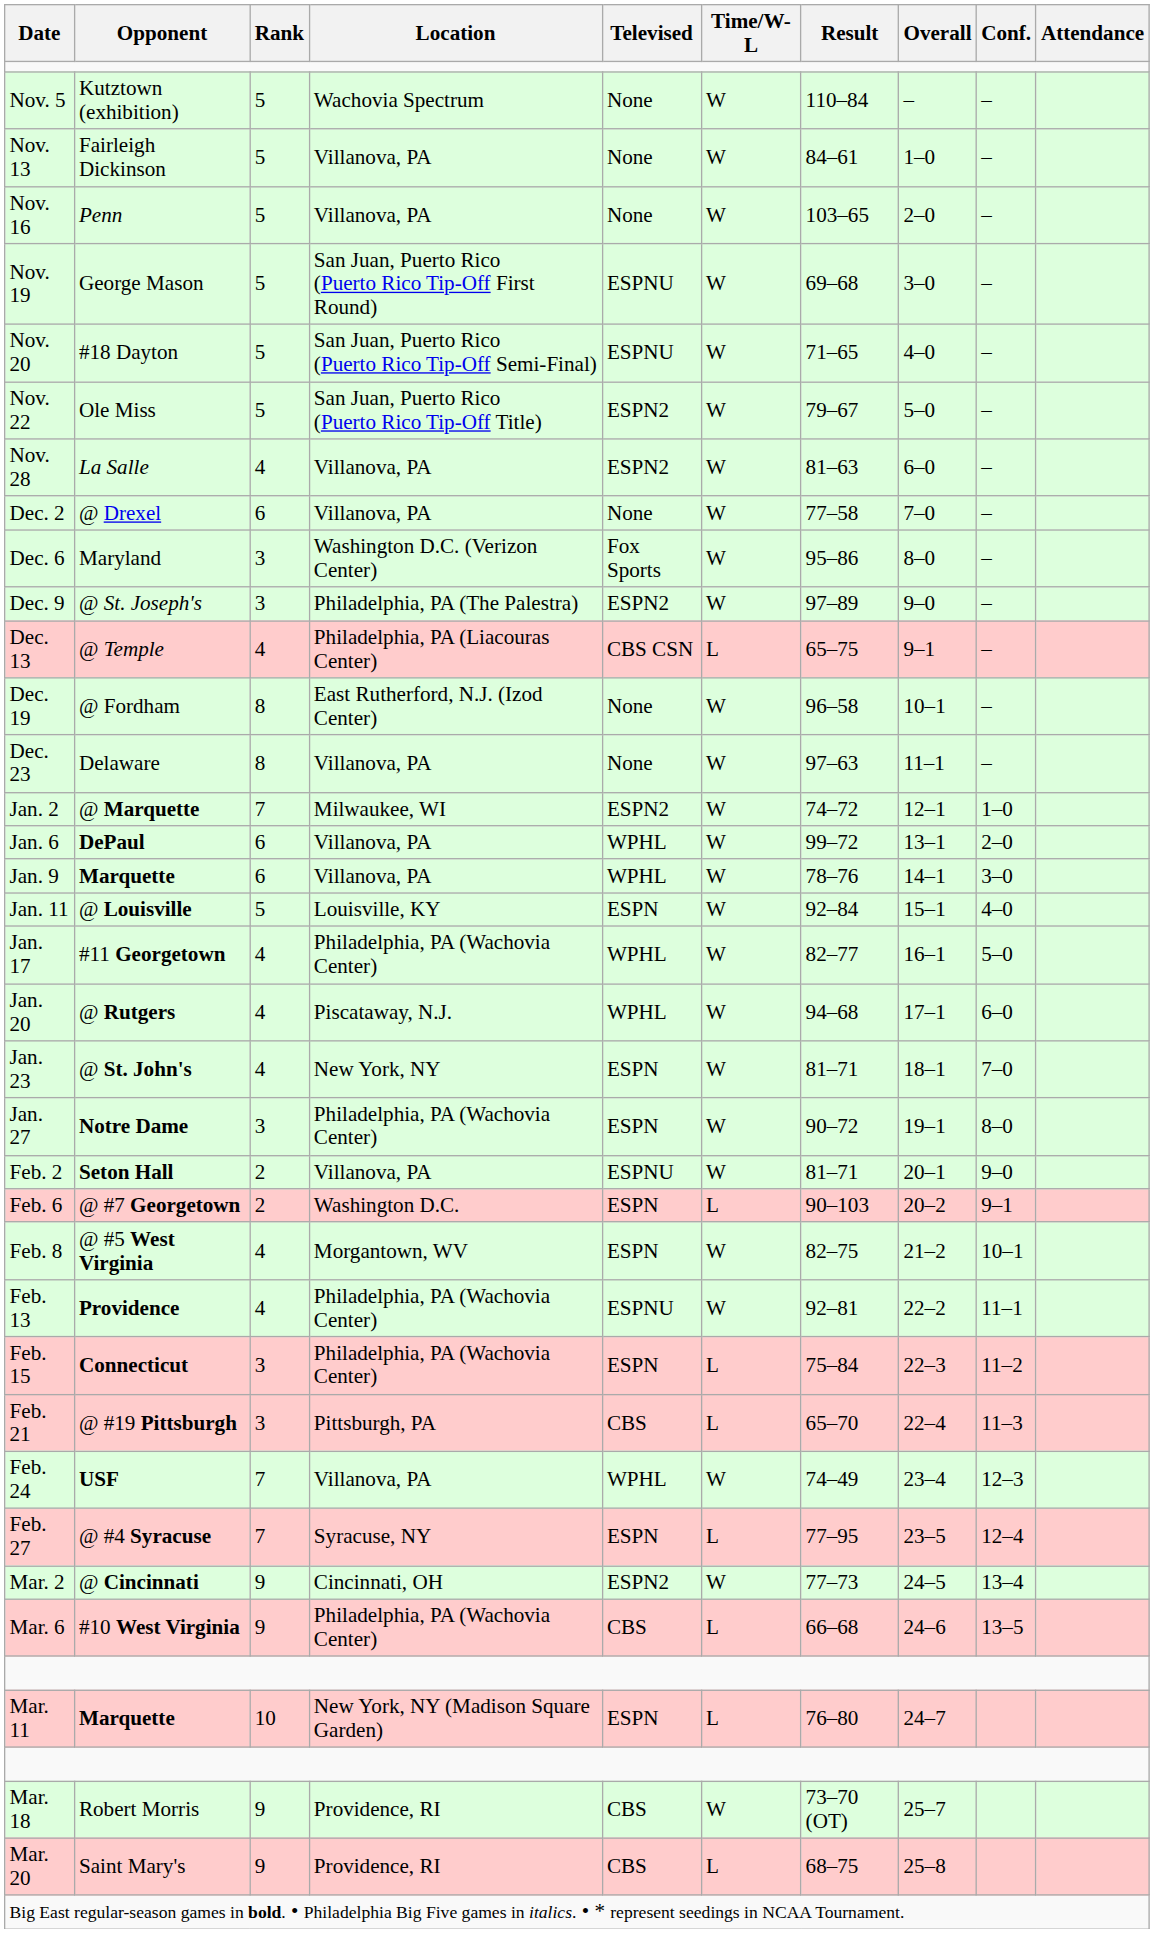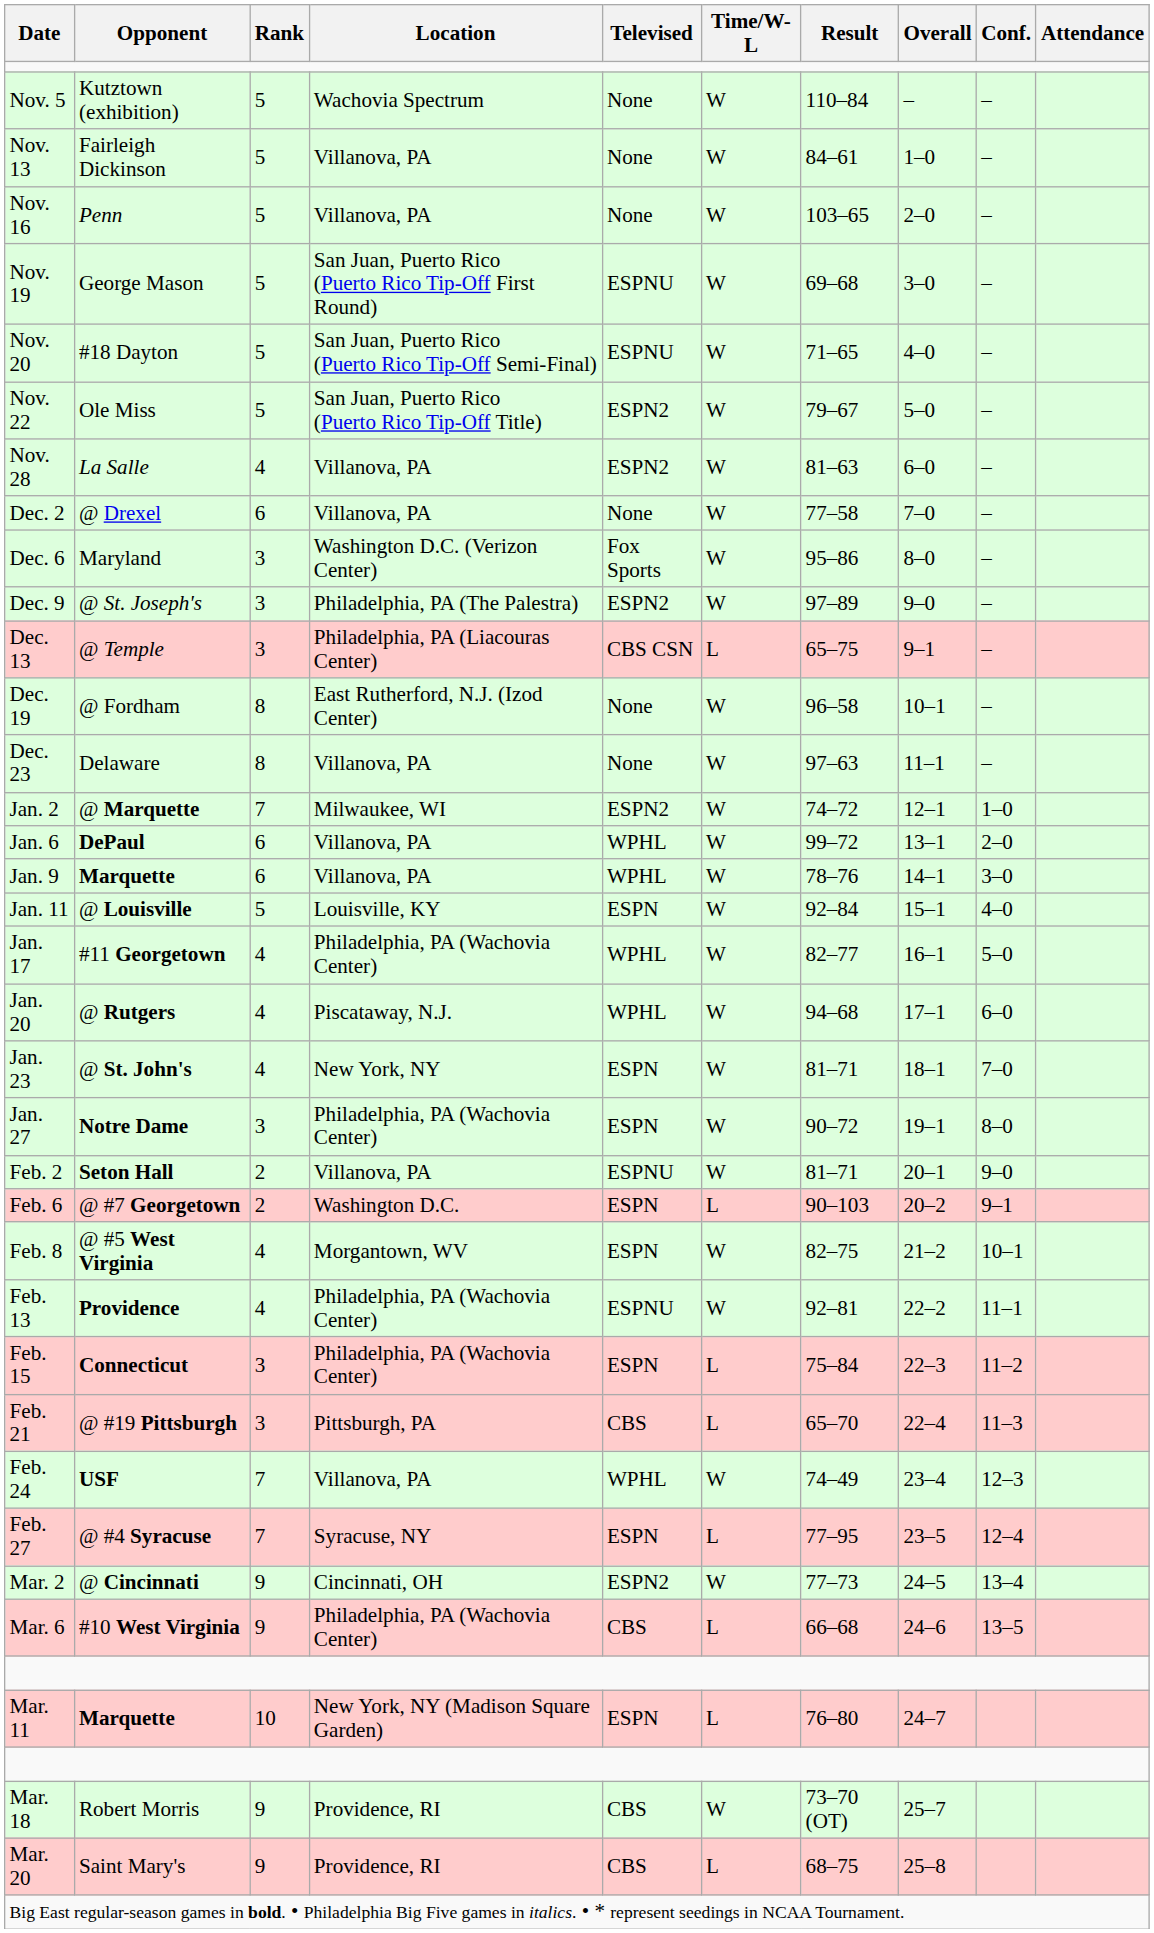Dec. 13 | Rank: 4 -> 3
